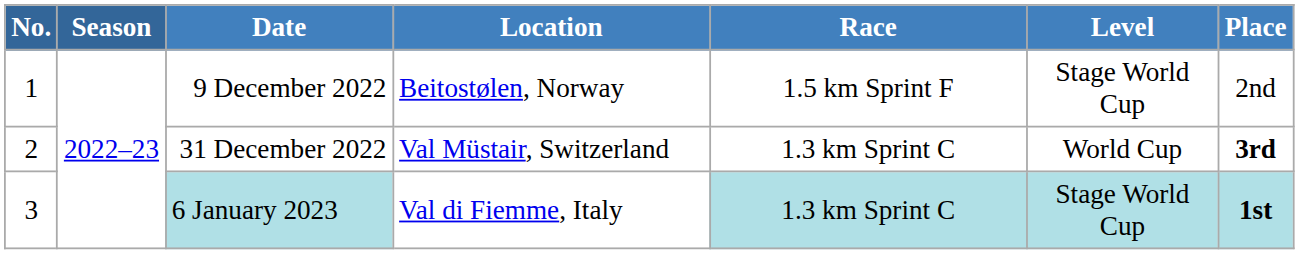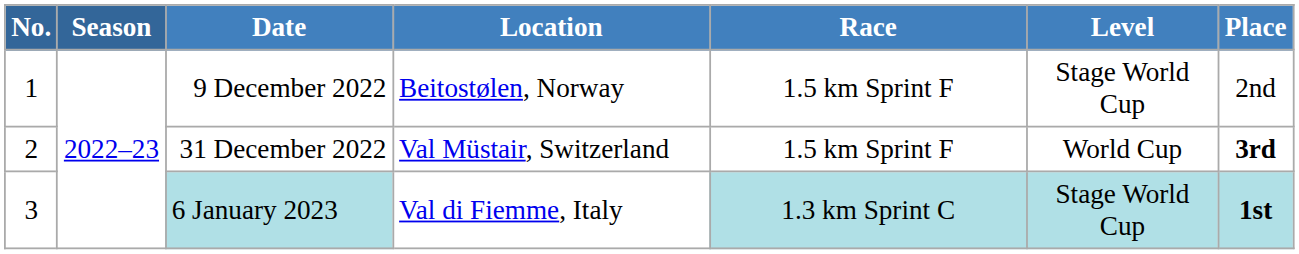31 December 2022 | Race: 1.3 km Sprint C -> 1.5 km Sprint F
